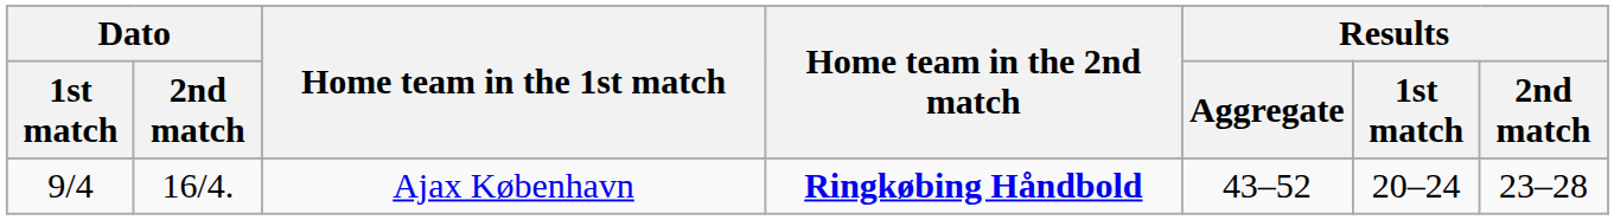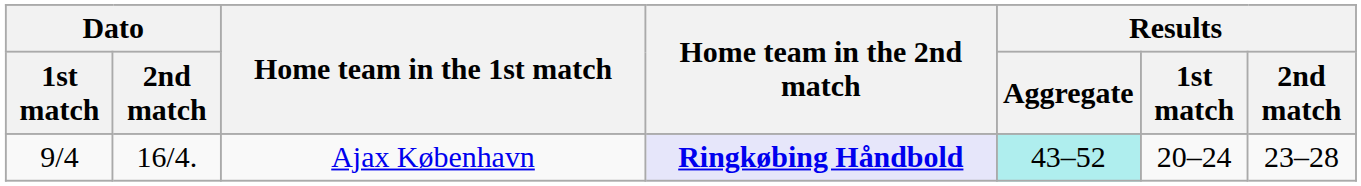Ajax København | Home team in the 2nd match: no background -> lavender background
Ajax København | Results / Aggregate: no background -> paleturquoise background
